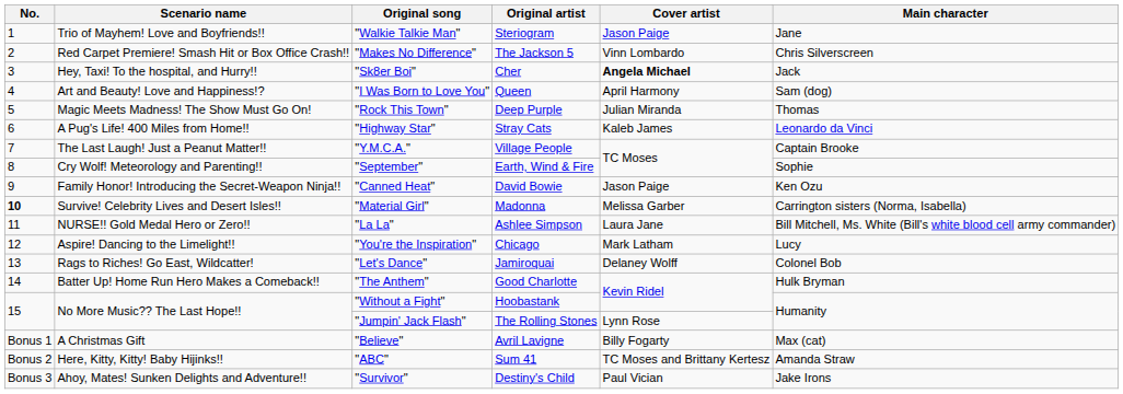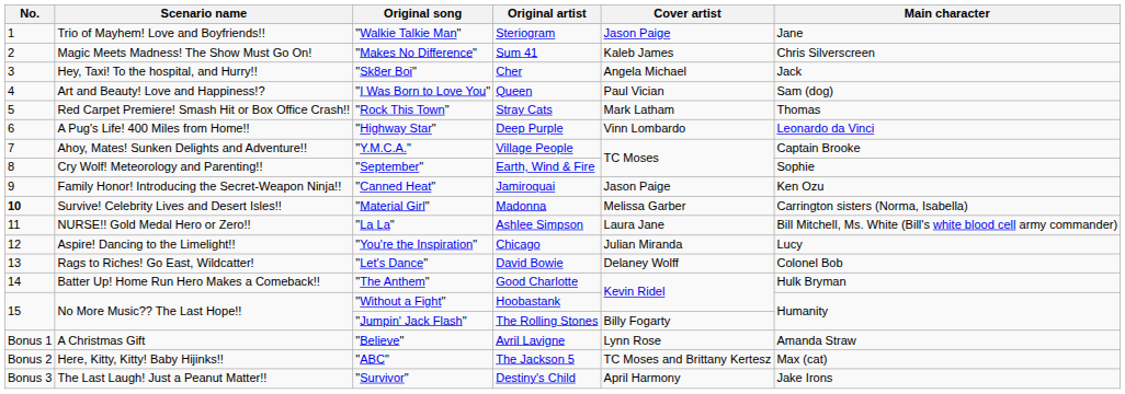"Makes No Difference" | Scenario name: Red Carpet Premiere! Smash Hit or Box Office Crash!! -> Magic Meets Madness! The Show Must Go On!
"Makes No Difference" | Original artist: The Jackson 5 -> Sum 41
"Makes No Difference" | Cover artist: Vinn Lombardo -> Kaleb James
"Sk8er Boi" | Cover artist: bold -> normal
"I Was Born to Love You" | Cover artist: April Harmony -> Paul Vician
"Rock This Town" | Scenario name: Magic Meets Madness! The Show Must Go On! -> Red Carpet Premiere! Smash Hit or Box Office Crash!!
"Rock This Town" | Original artist: Deep Purple -> Stray Cats
"Rock This Town" | Cover artist: Julian Miranda -> Mark Latham
"Highway Star" | Original artist: Stray Cats -> Deep Purple
"Highway Star" | Cover artist: Kaleb James -> Vinn Lombardo
"Y.M.C.A." | Scenario name: The Last Laugh! Just a Peanut Matter!! -> Ahoy, Mates! Sunken Delights and Adventure!!
"Canned Heat" | Original artist: David Bowie -> Jamiroquai
"You're the Inspiration" | Cover artist: Mark Latham -> Julian Miranda
"Let's Dance" | Original artist: Jamiroquai -> David Bowie
"Jumpin' Jack Flash" | Cover artist: Lynn Rose -> Billy Fogarty
"Believe" | Cover artist: Billy Fogarty -> Lynn Rose
"Believe" | Main character: Max (cat) -> Amanda Straw
"ABC" | Original artist: Sum 41 -> The Jackson 5
"ABC" | Main character: Amanda Straw -> Max (cat)
"Survivor" | Scenario name: Ahoy, Mates! Sunken Delights and Adventure!! -> The Last Laugh! Just a Peanut Matter!!
"Survivor" | Cover artist: Paul Vician -> April Harmony
